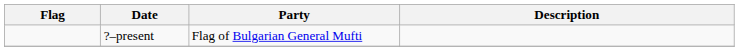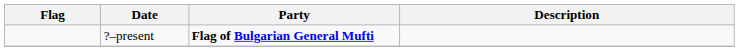?–present | Party: normal -> bold
